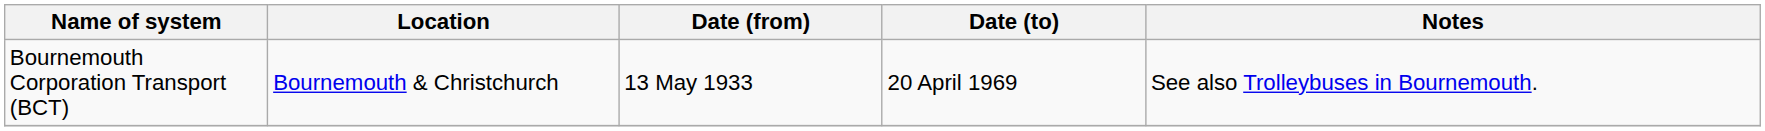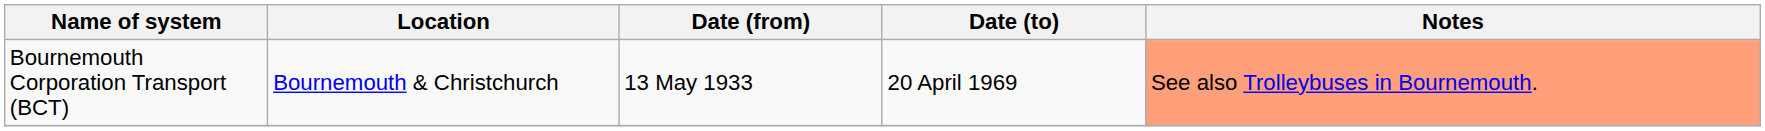Bournemouth Corporation Transport (BCT) | Notes: no background -> lightsalmon background
